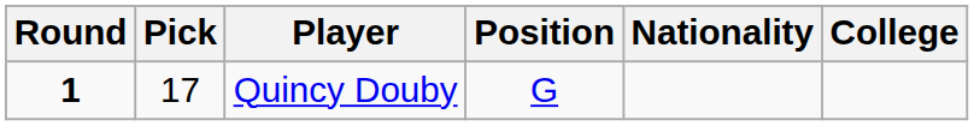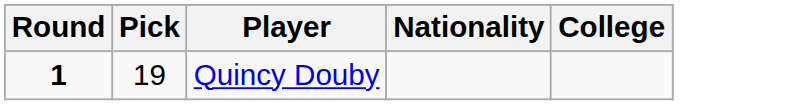- column: Position | G
Quincy Douby | Pick: 17 -> 19
